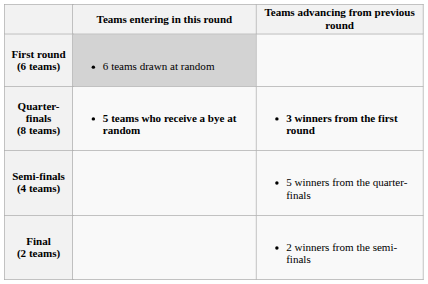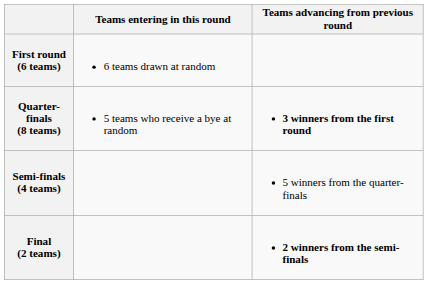First round (6 teams) | Teams entering in this round: lightgrey background -> no background
Quarter-finals (8 teams) | Teams entering in this round: bold -> normal
Final (2 teams) | Teams advancing from previous round: normal -> bold
